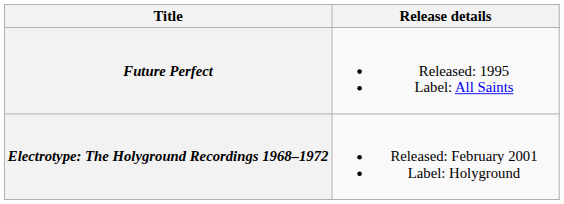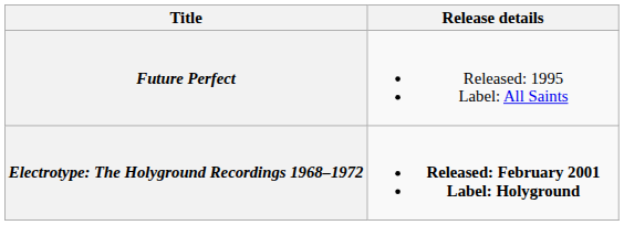Electrotype: The Holyground Recordings 1968–1972 | Release details: normal -> bold
